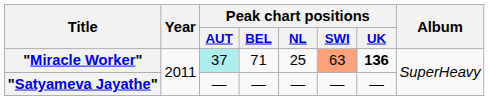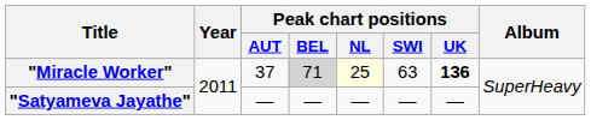"Miracle Worker" | Peak chart positions / AUT: paleturquoise background -> no background
"Miracle Worker" | Peak chart positions / BEL: no background -> lightgrey background
"Miracle Worker" | Peak chart positions / NL: no background -> lightyellow background
"Miracle Worker" | Peak chart positions / SWI: lightsalmon background -> no background
